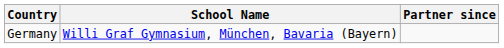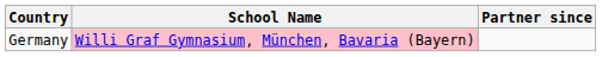Germany | School Name: no background -> pink background
